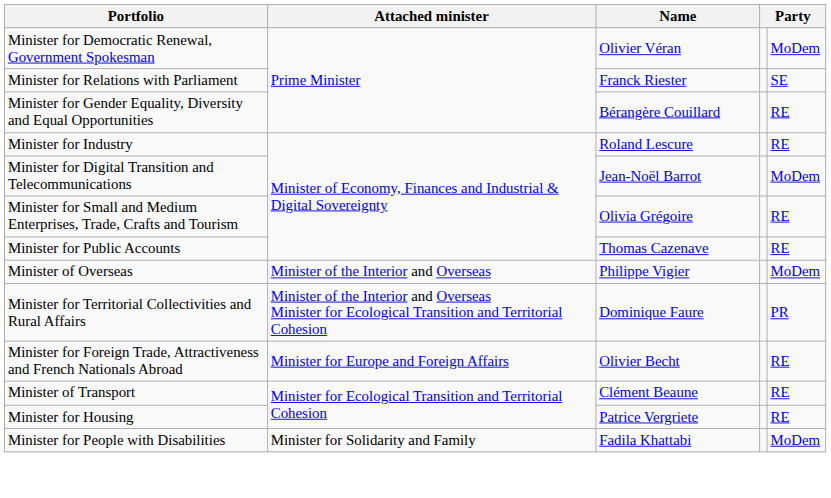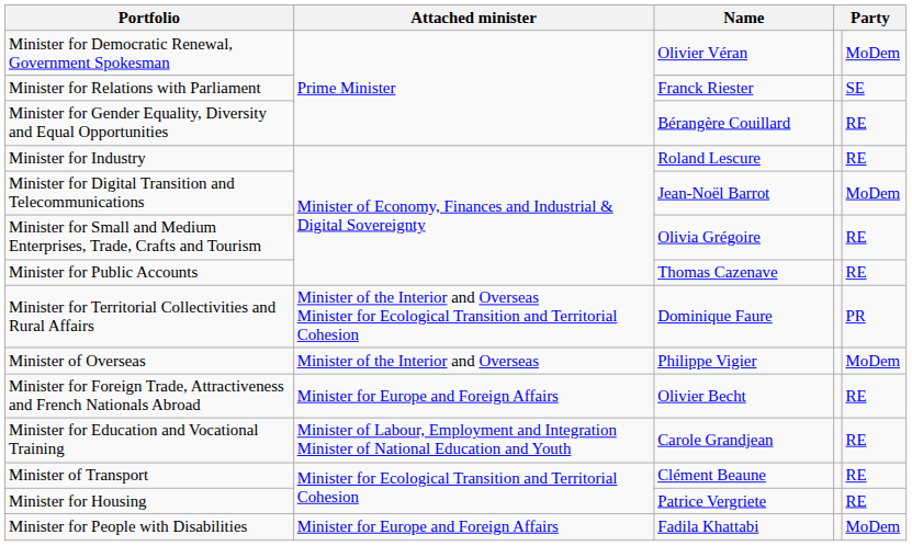rows swapped: Minister for Territorial Collectivities and Rural Affairs <-> Minister of Overseas
+ row: Minister for Education and Vocational Training | Minister of Labour, Employment and Integration Minister of National Education and Youth | Carole Grandjean | RE
Minister for People with Disabilities | Attached minister: Minister for Solidarity and Family -> Minister for Europe and Foreign Affairs
